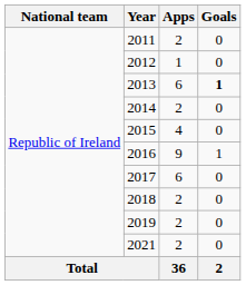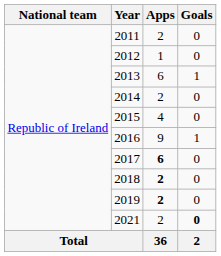2013 | Goals: bold -> normal
2017 | Apps: normal -> bold
2018 | Apps: normal -> bold
2019 | Apps: normal -> bold
2021 | Goals: normal -> bold
